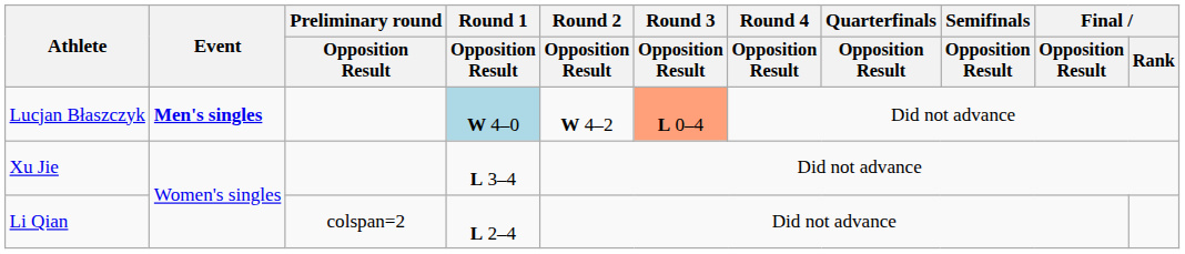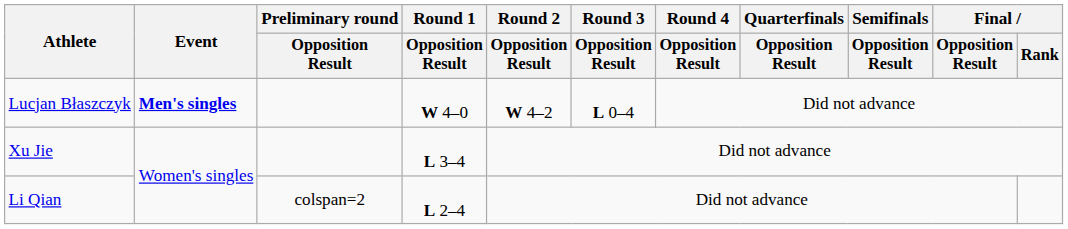Lucjan Błaszczyk | Round 1 / Opposition Result: lightblue background -> no background
Lucjan Błaszczyk | Round 3 / Opposition Result: lightsalmon background -> no background
